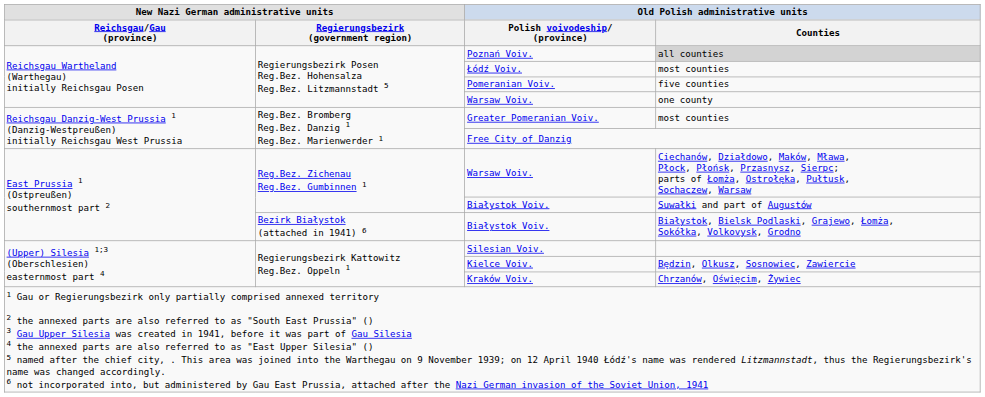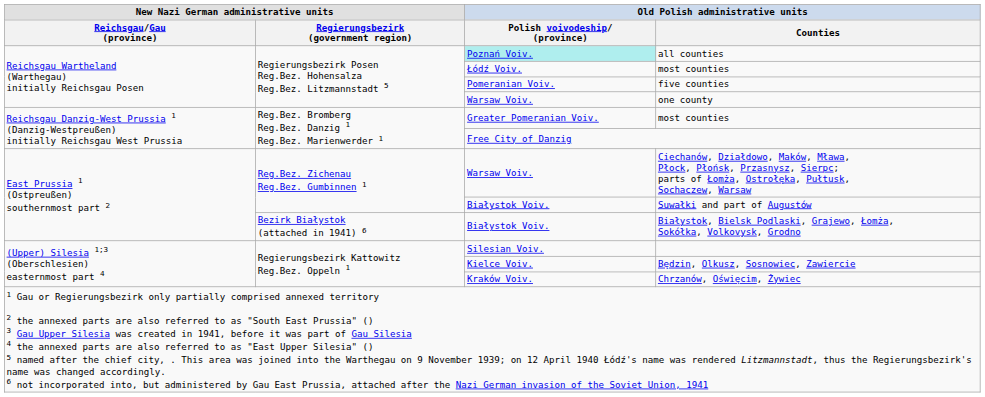all counties | column 3: no background -> paleturquoise background
all counties | Old Polish administrative units / Counties: lightgrey background -> no background
